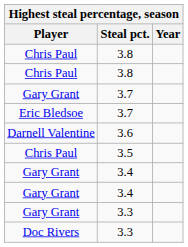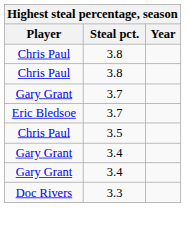- row: Darnell Valentine | 3.6
- row: Gary Grant | 3.3
